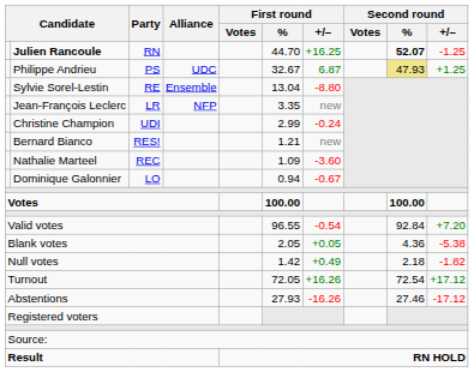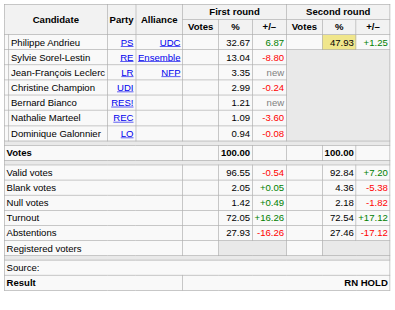- row: Julien Rancoule | RN | 44.70 | +16.25 | 52.07 | -1.25
Dominique Galonnier | First round / +/–: -0.67 -> -0.08
